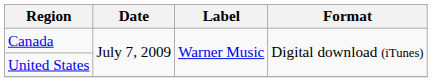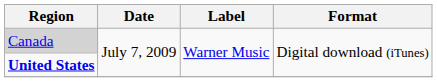Canada | Region: no background -> lightgrey background
United States | Region: normal -> bold
